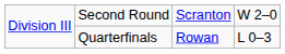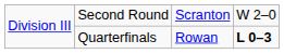Division III / Quarterfinals | column 4: normal -> bold
